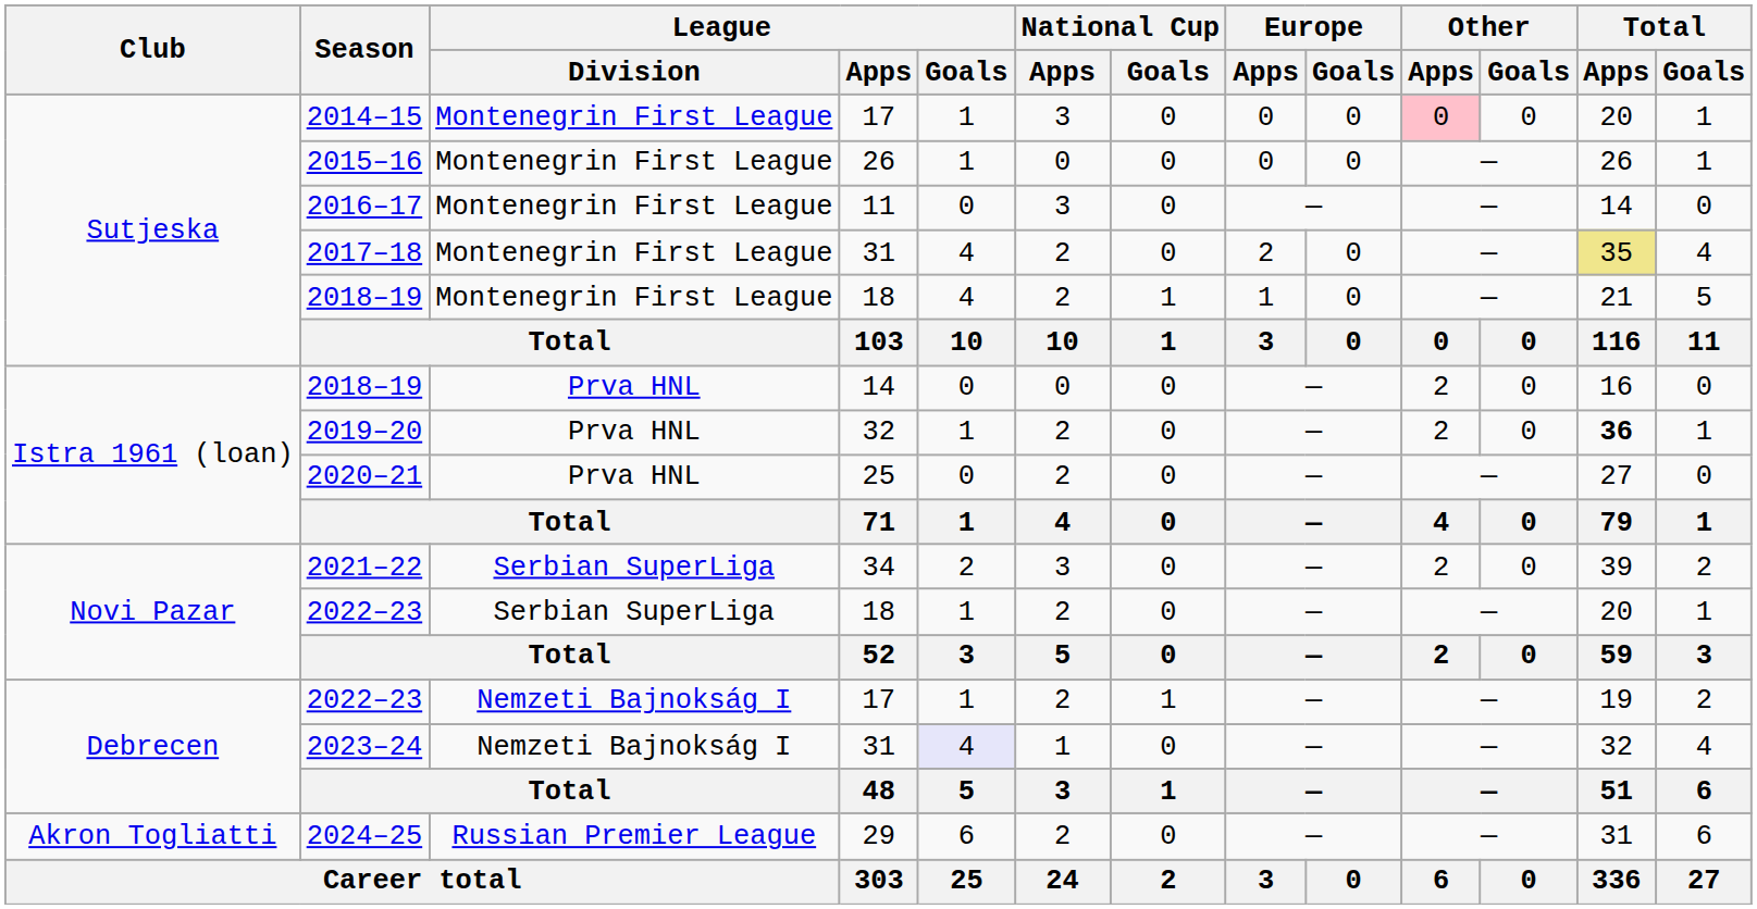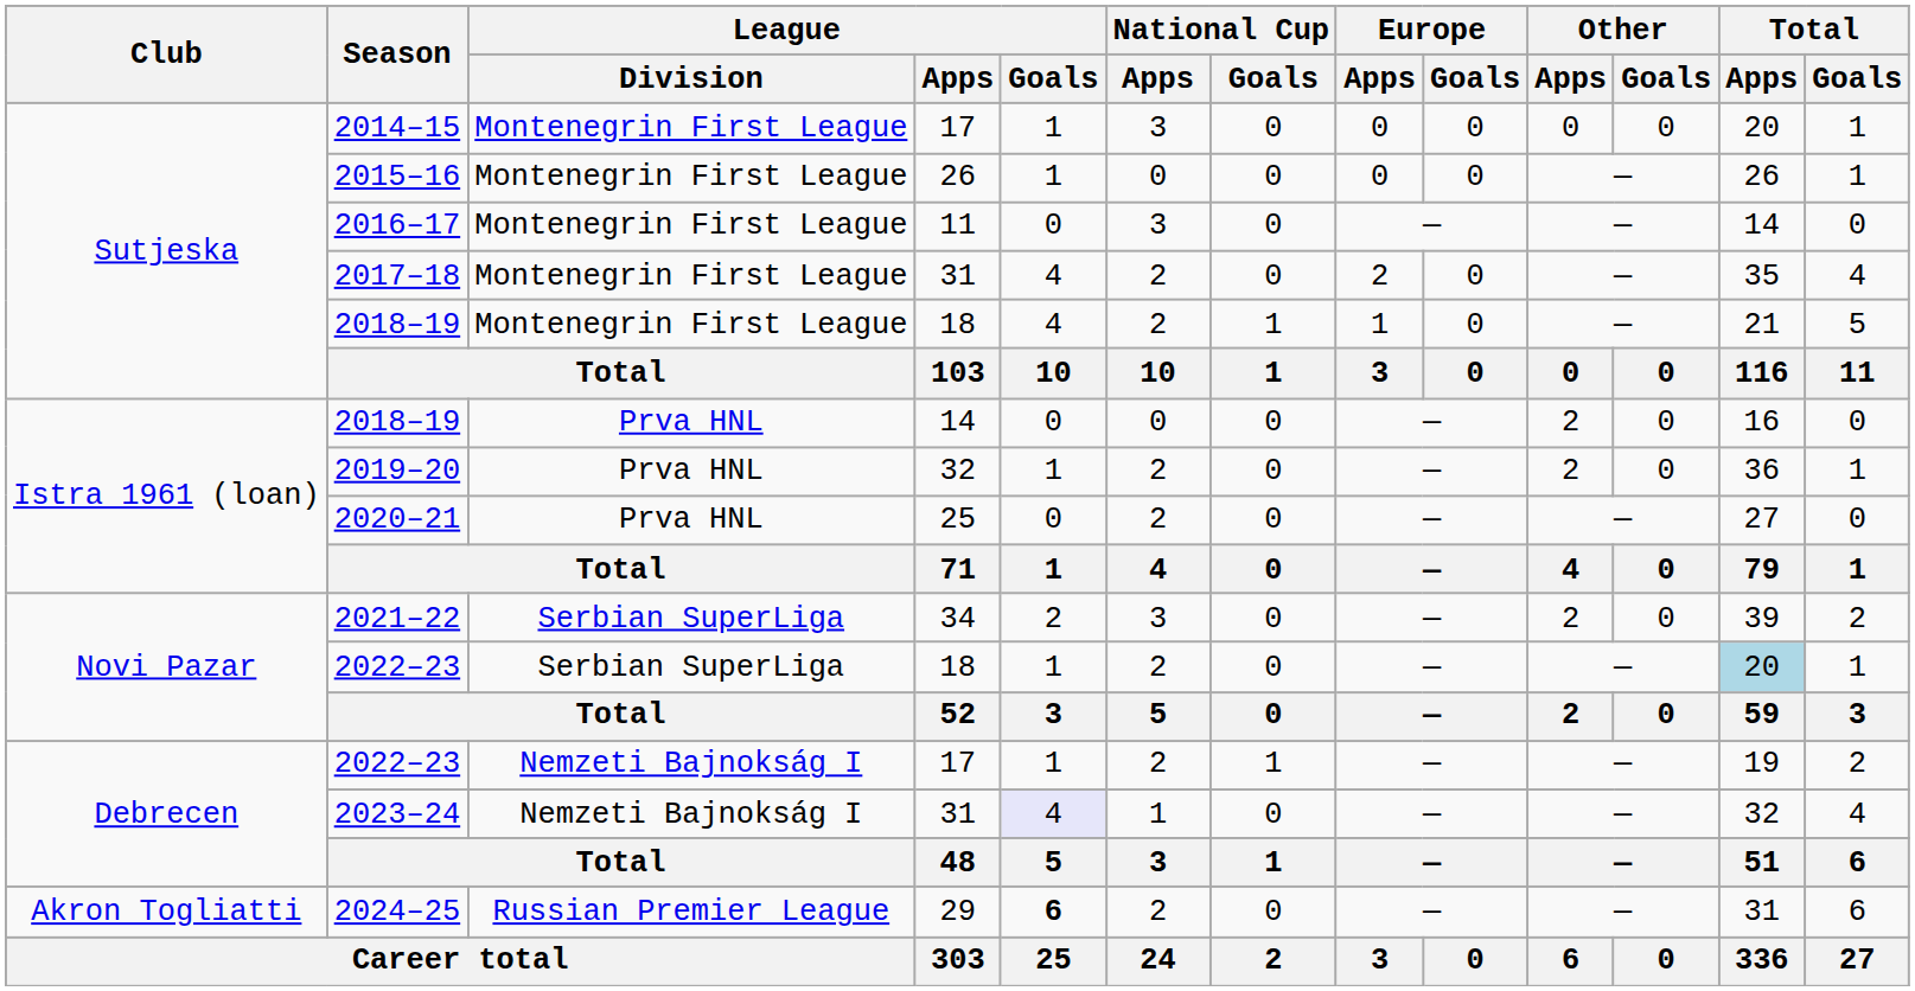2014–15 | Other / Apps: pink background -> no background
2017–18 | Total / Apps: khaki background -> no background
2019–20 | Total / Apps: bold -> normal
2022–23 / 18 | Total / Apps: no background -> lightblue background
2024–25 | League / Goals: normal -> bold
